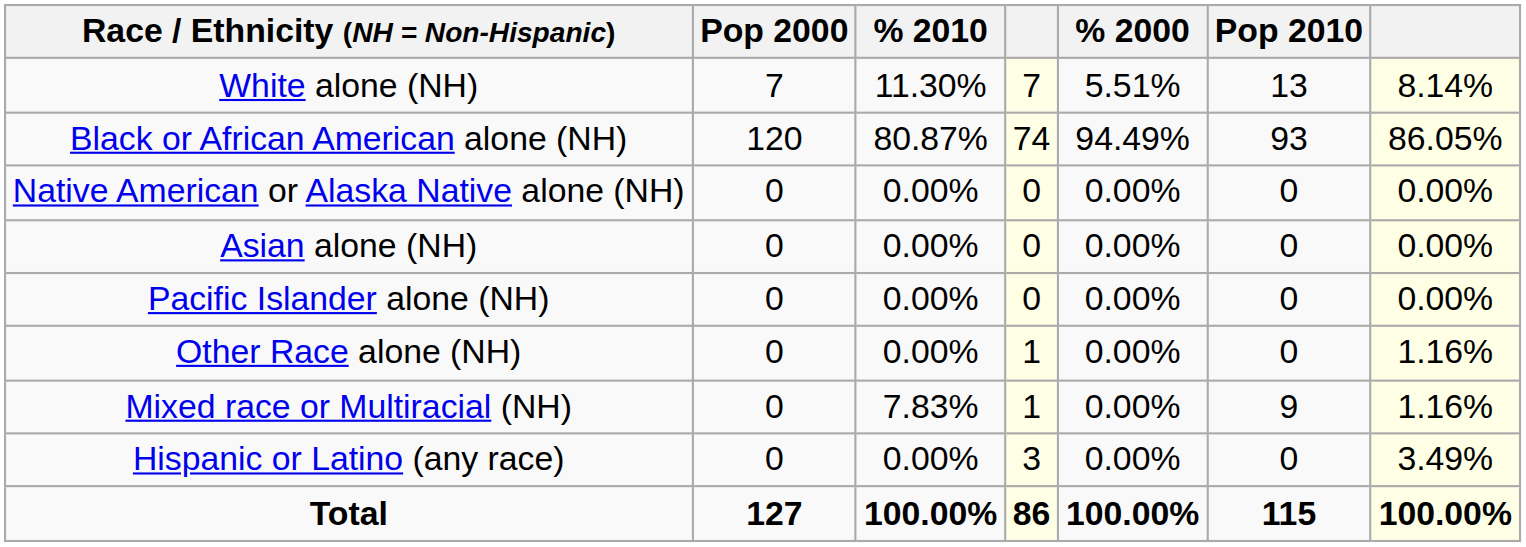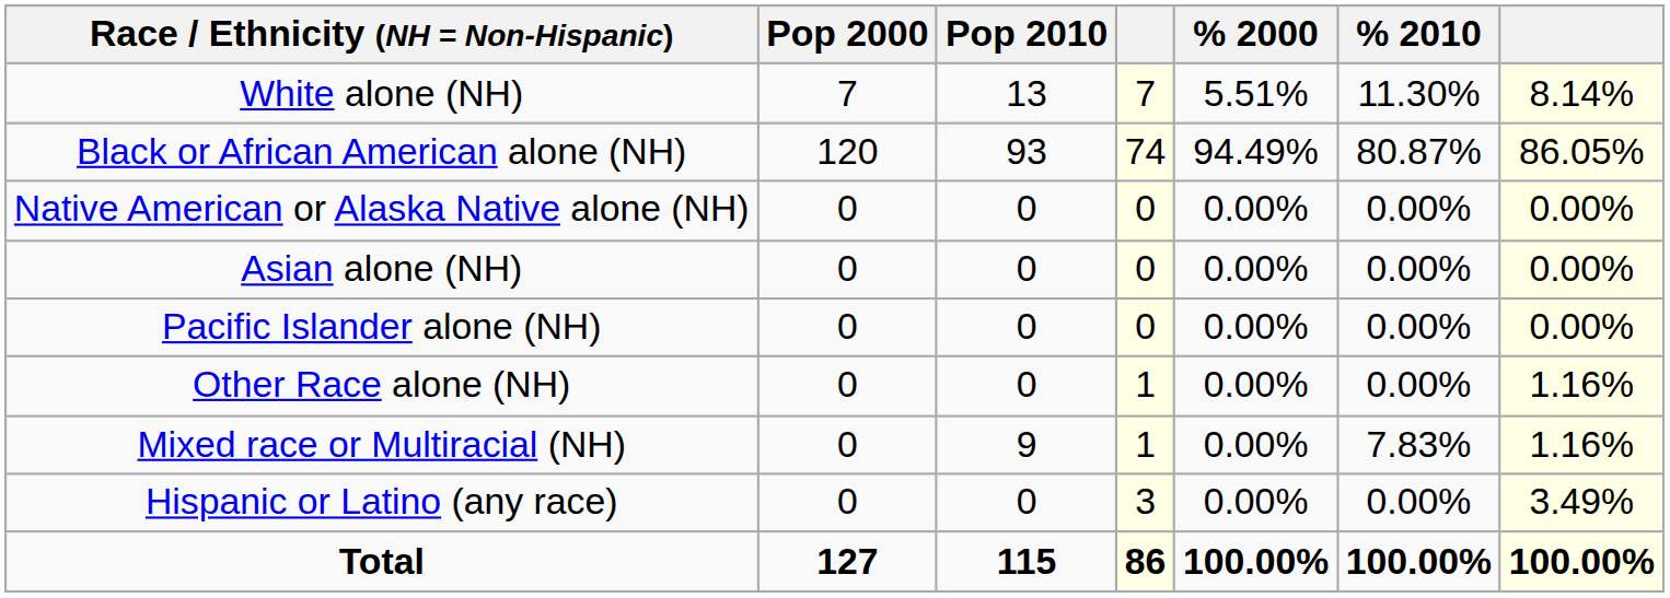columns swapped: Pop 2010 <-> % 2010
